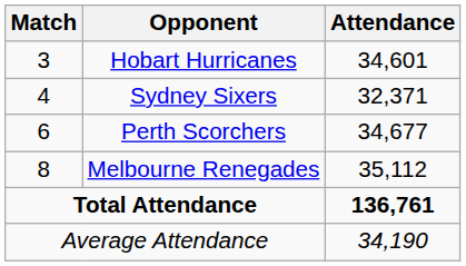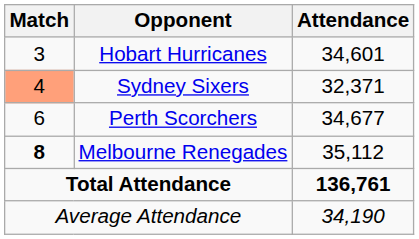Sydney Sixers | Match: no background -> lightsalmon background
Melbourne Renegades | Match: normal -> bold
